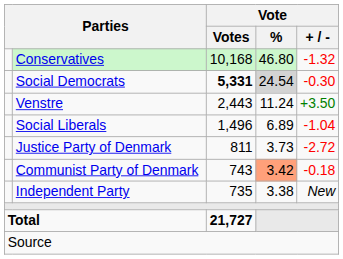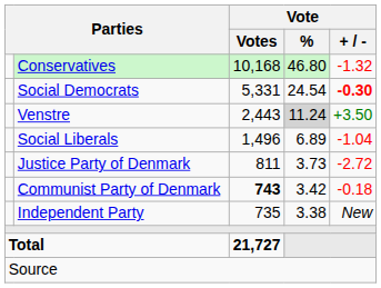Social Democrats | Vote / Votes: bold -> normal
Social Democrats | Vote / %: lightgrey background -> no background
Social Democrats | Vote / + / -: normal -> bold
Venstre | Vote / %: no background -> lightgrey background
Communist Party of Denmark | Vote / Votes: normal -> bold
Communist Party of Denmark | Vote / %: lightsalmon background -> no background
